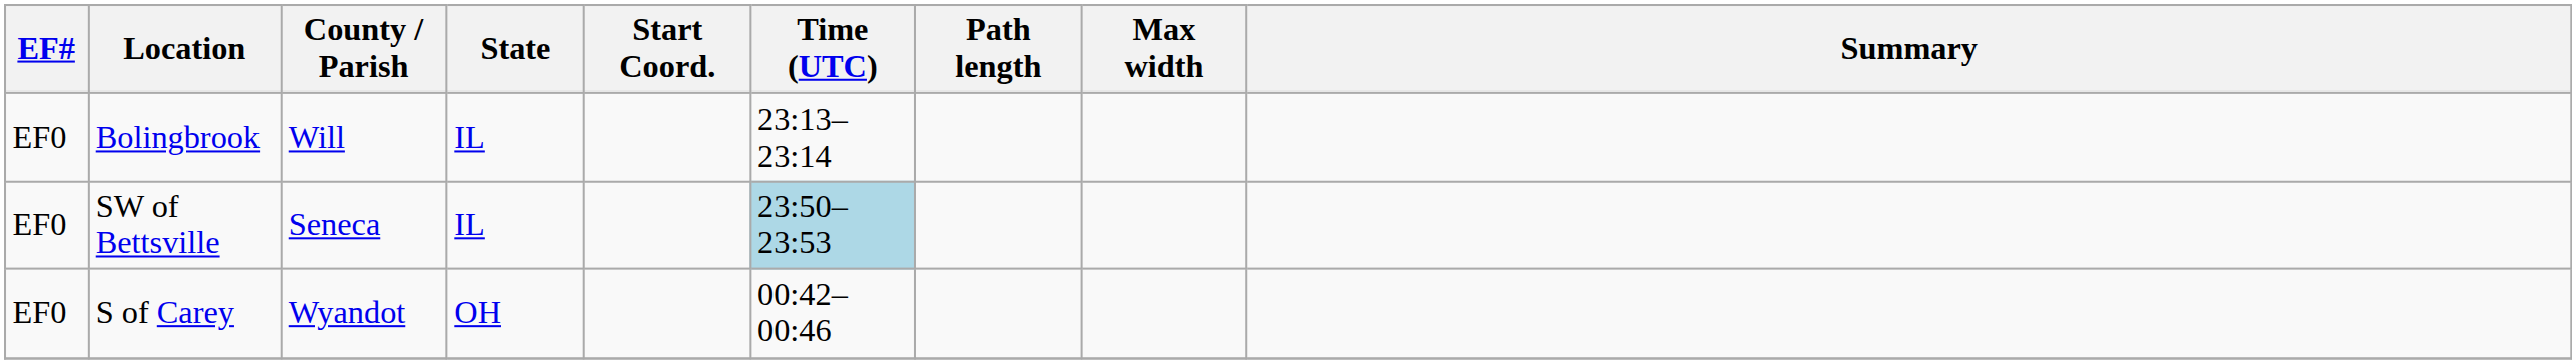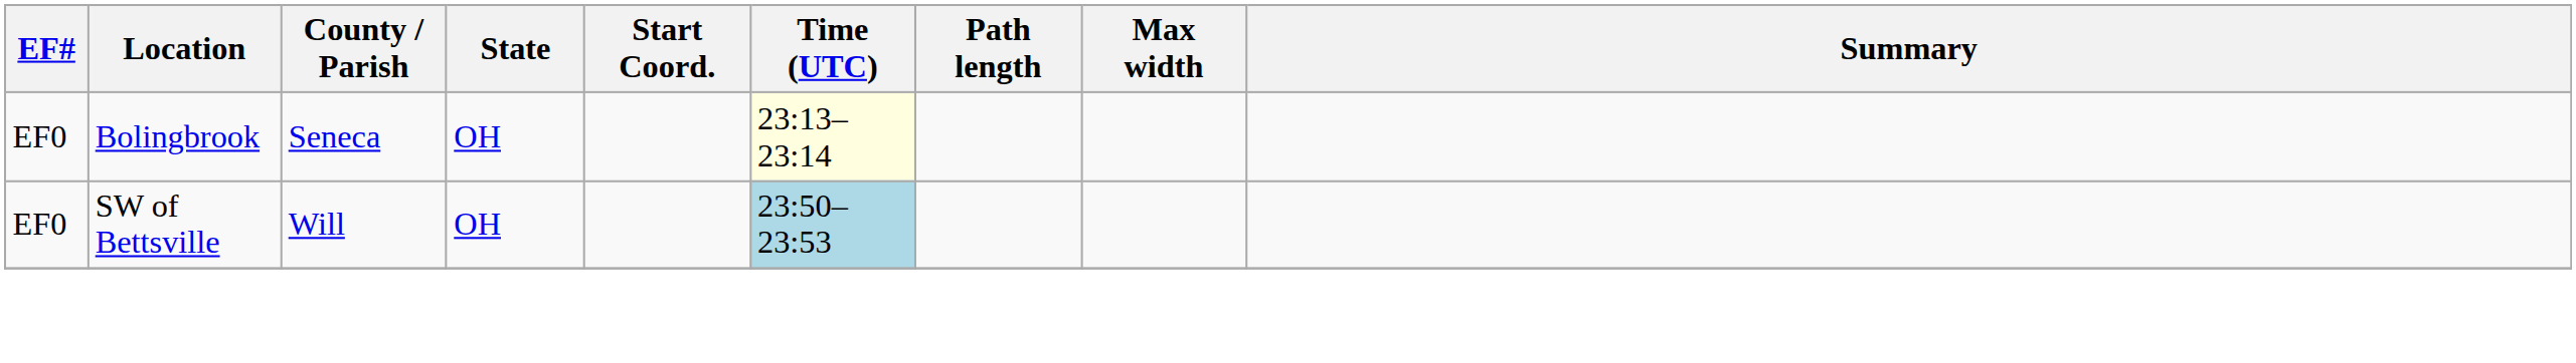Bolingbrook | County / Parish: Will -> Seneca
Bolingbrook | State: IL -> OH
Bolingbrook | Time (UTC): no background -> lightyellow background
SW of Bettsville | County / Parish: Seneca -> Will
SW of Bettsville | State: IL -> OH
- row: EF0 | S of Carey | Wyandot | OH | 00:42–00:46
